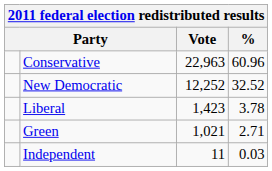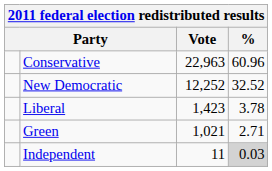Independent | %: no background -> lightgrey background
